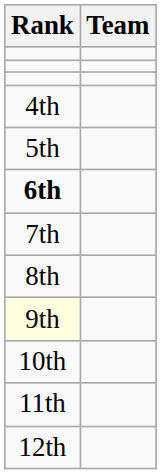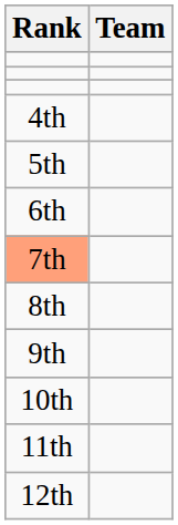row 7 | Rank: bold -> normal
row 8 | Rank: no background -> lightsalmon background
row 10 | Rank: lightyellow background -> no background
